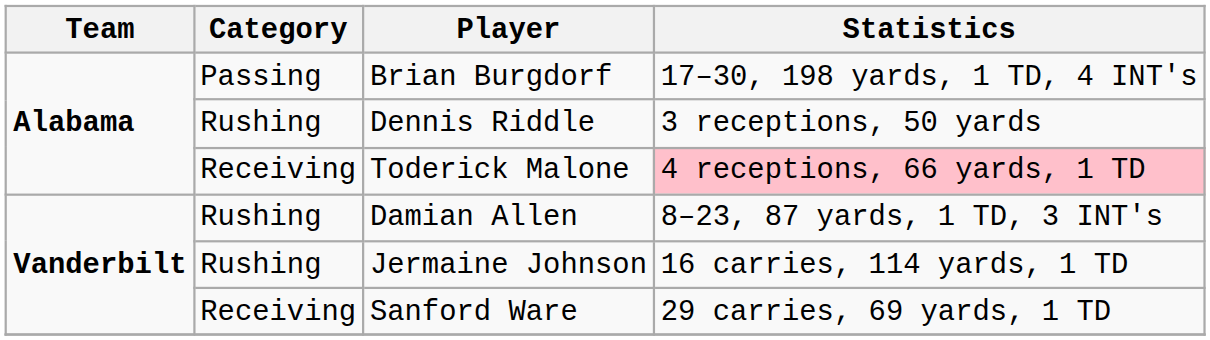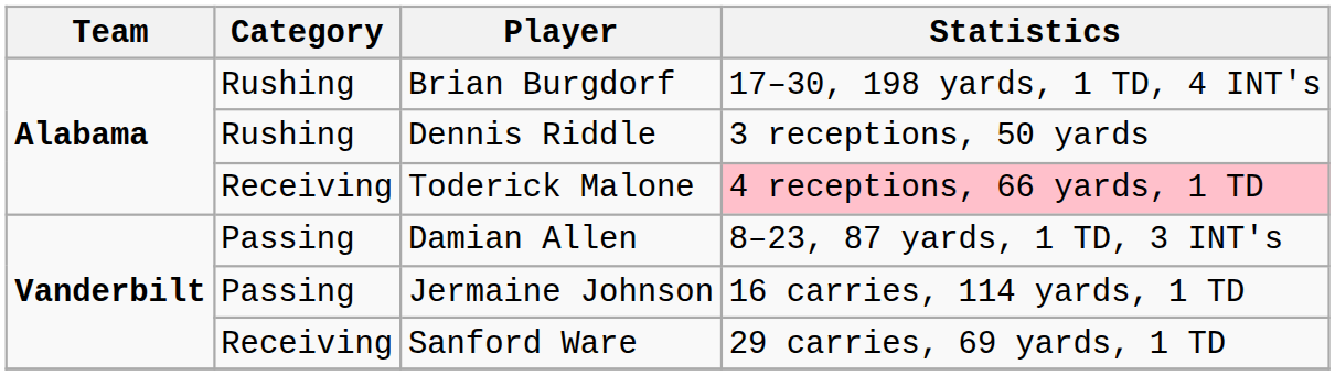Brian Burgdorf | Category: Passing -> Rushing
Damian Allen | Category: Rushing -> Passing
Jermaine Johnson | Category: Rushing -> Passing
